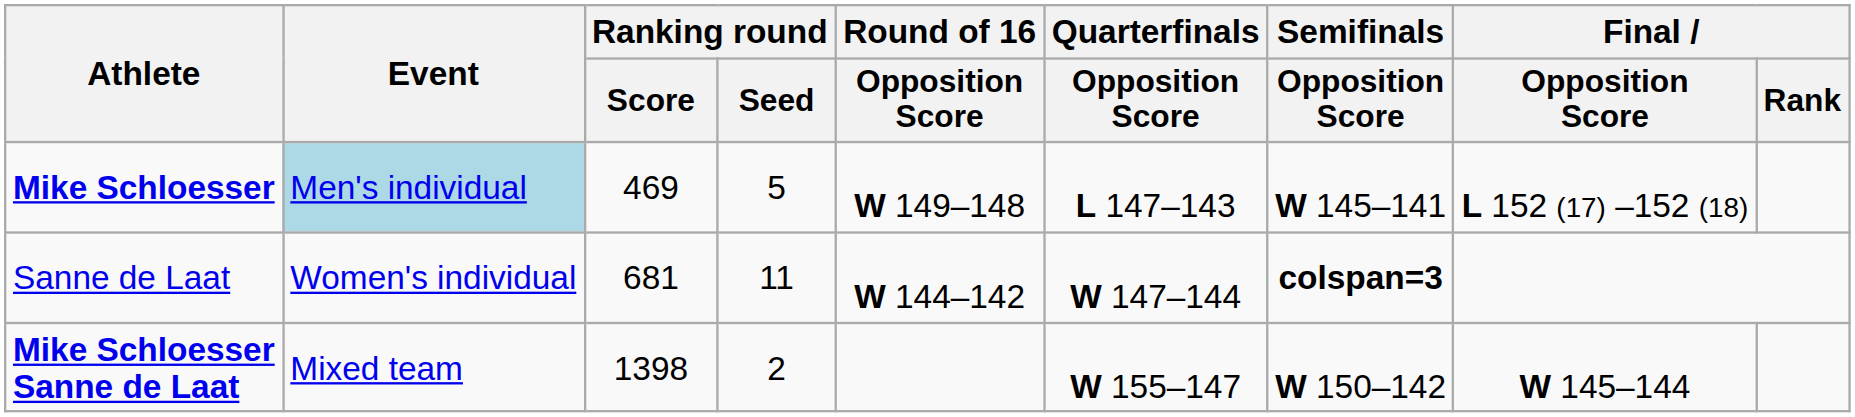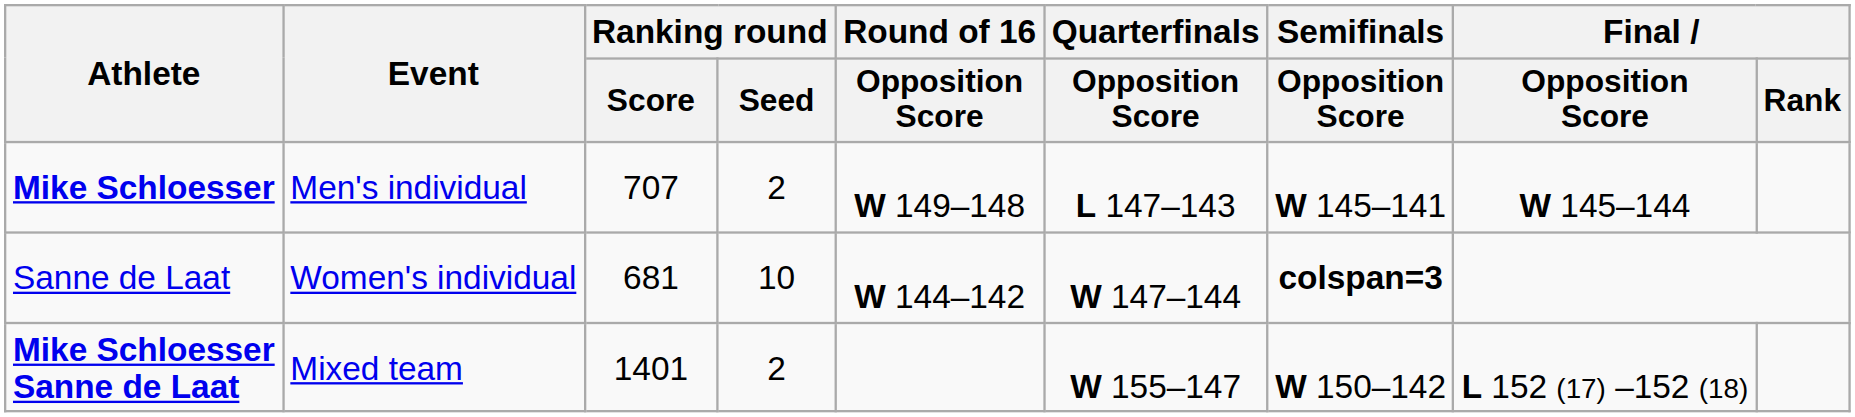Mike Schloesser | Event: lightblue background -> no background
Mike Schloesser | Ranking round / Score: 469 -> 707
Mike Schloesser | Ranking round / Seed: 5 -> 2
Mike Schloesser | Final / Opposition Score: L 152 (17) –152 (18) -> W 145–144
Sanne de Laat | Ranking round / Seed: 11 -> 10
Mike Schloesser Sanne de Laat | Ranking round / Score: 1398 -> 1401
Mike Schloesser Sanne de Laat | Final / Opposition Score: W 145–144 -> L 152 (17) –152 (18)
